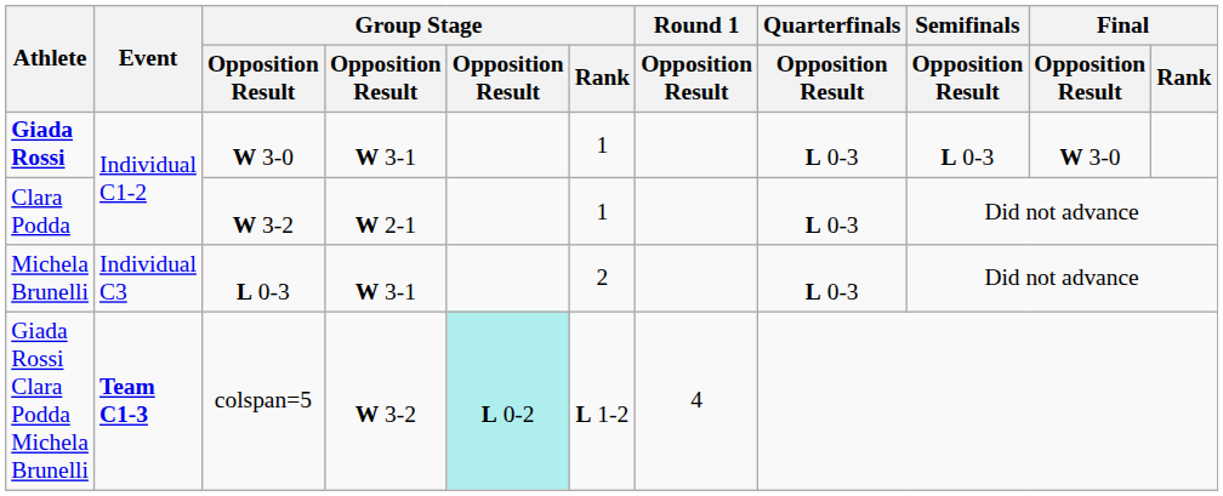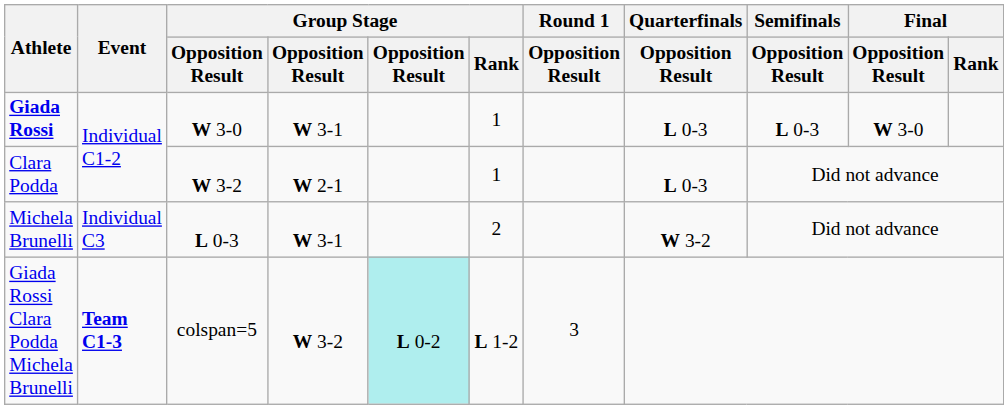Michela Brunelli | Quarterfinals / Opposition Result: L 0-3 -> W 3-2
Giada Rossi Clara Podda Michela Brunelli | Round 1 / Opposition Result: 4 -> 3
